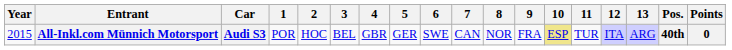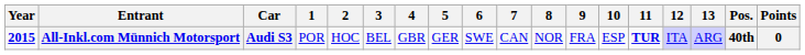row 2 | Year: normal -> bold
row 2 | 10: khaki background -> no background
row 2 | 11: normal -> bold
